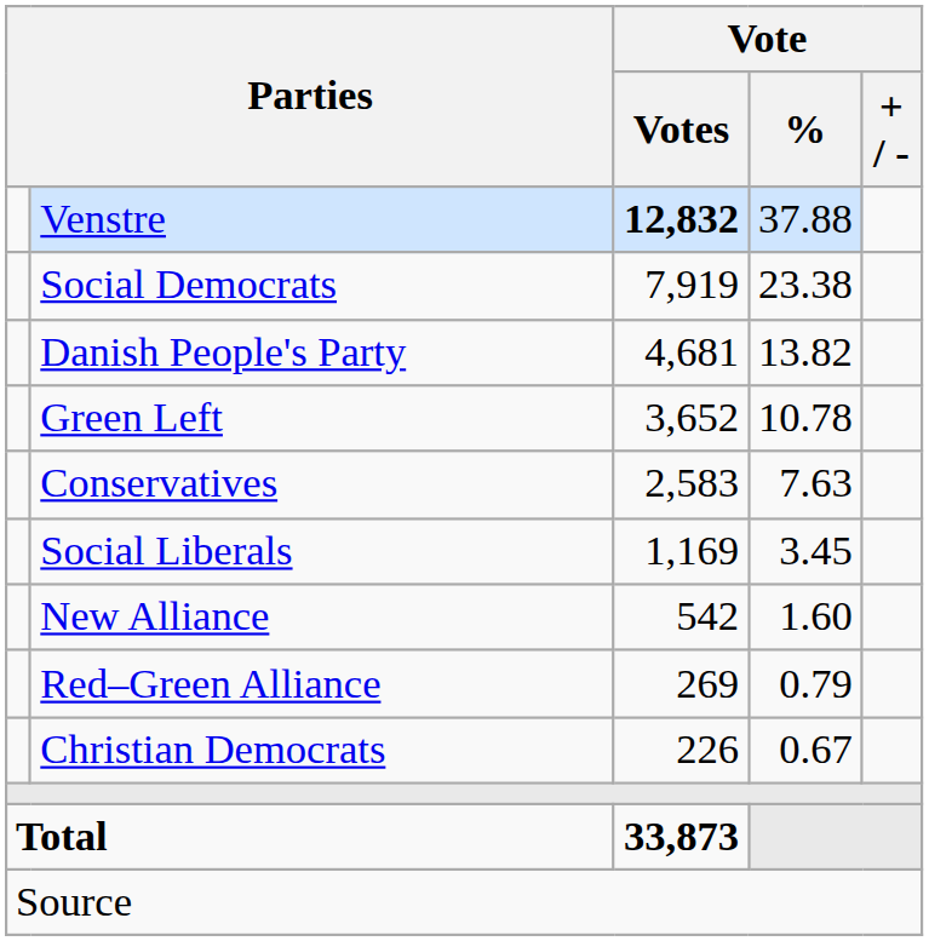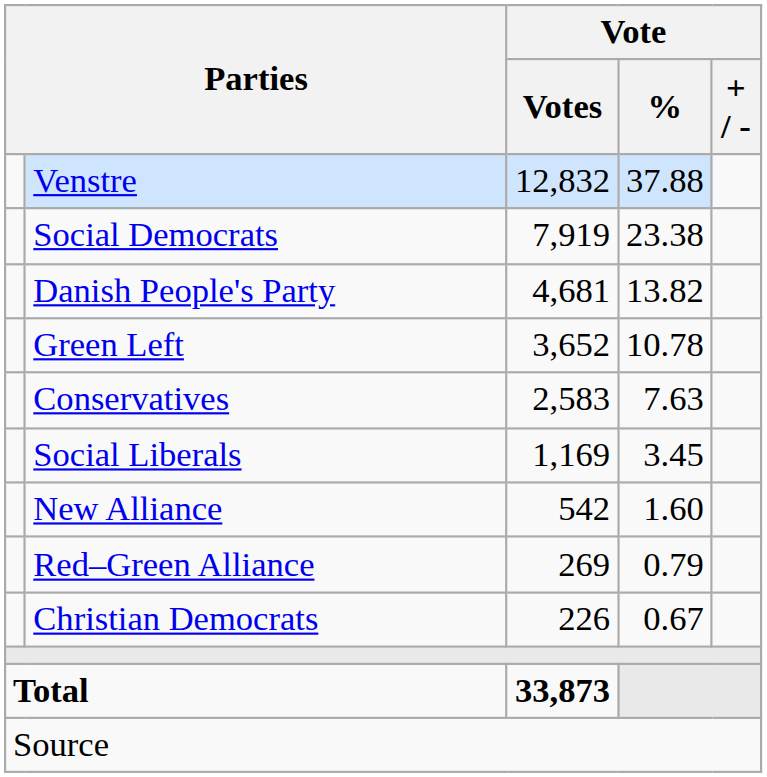Venstre | Vote / Votes: bold -> normal
